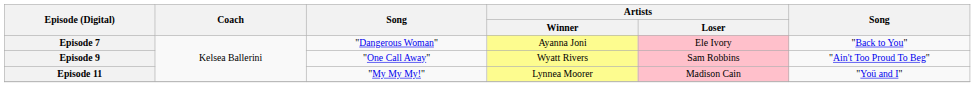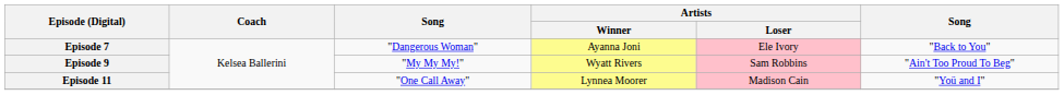Episode 9 | column 3: "One Call Away" -> "My My My!"
Episode 11 | column 3: "My My My!" -> "One Call Away"
